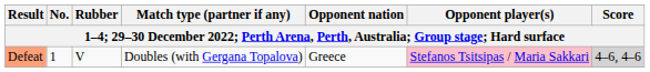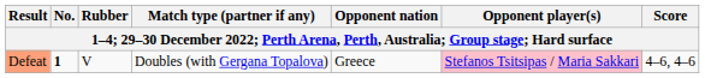Defeat | No.: normal -> bold
Defeat | Score: lightgrey background -> no background
